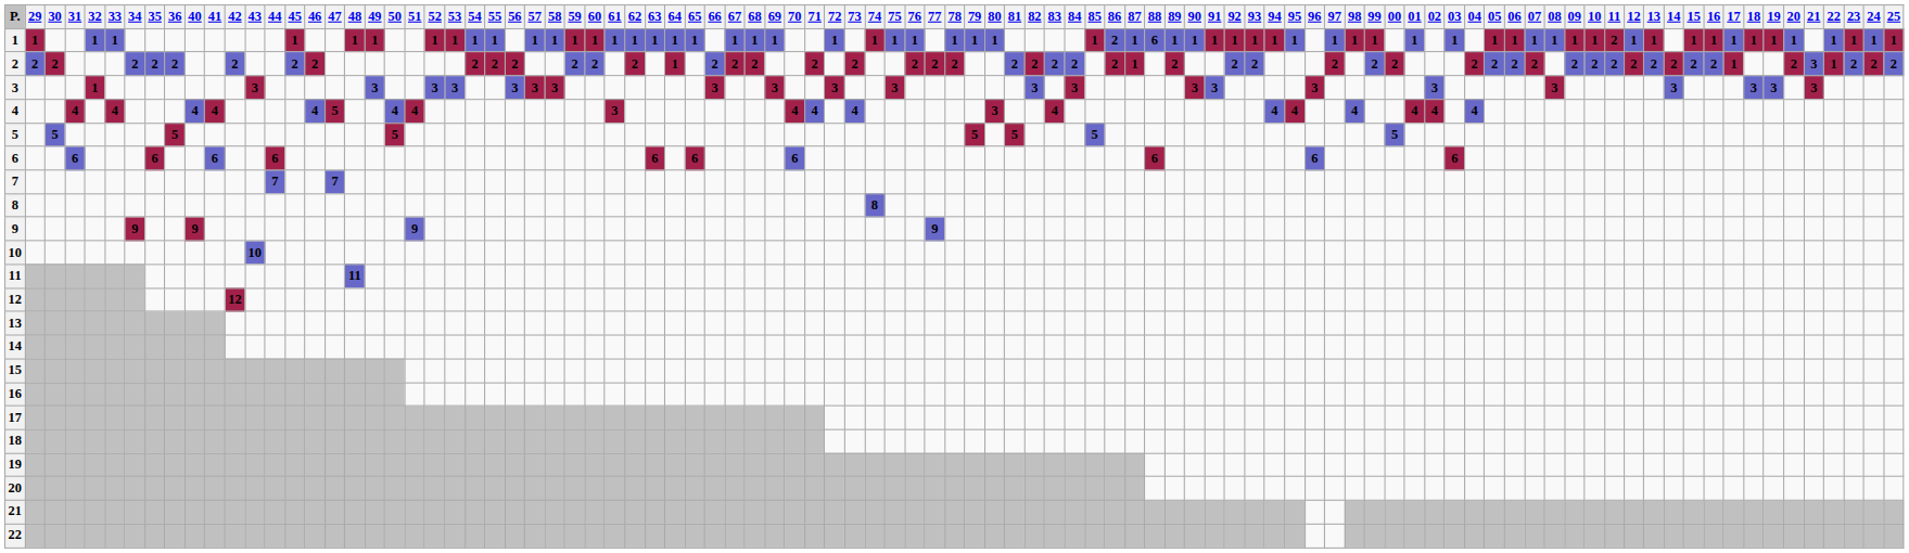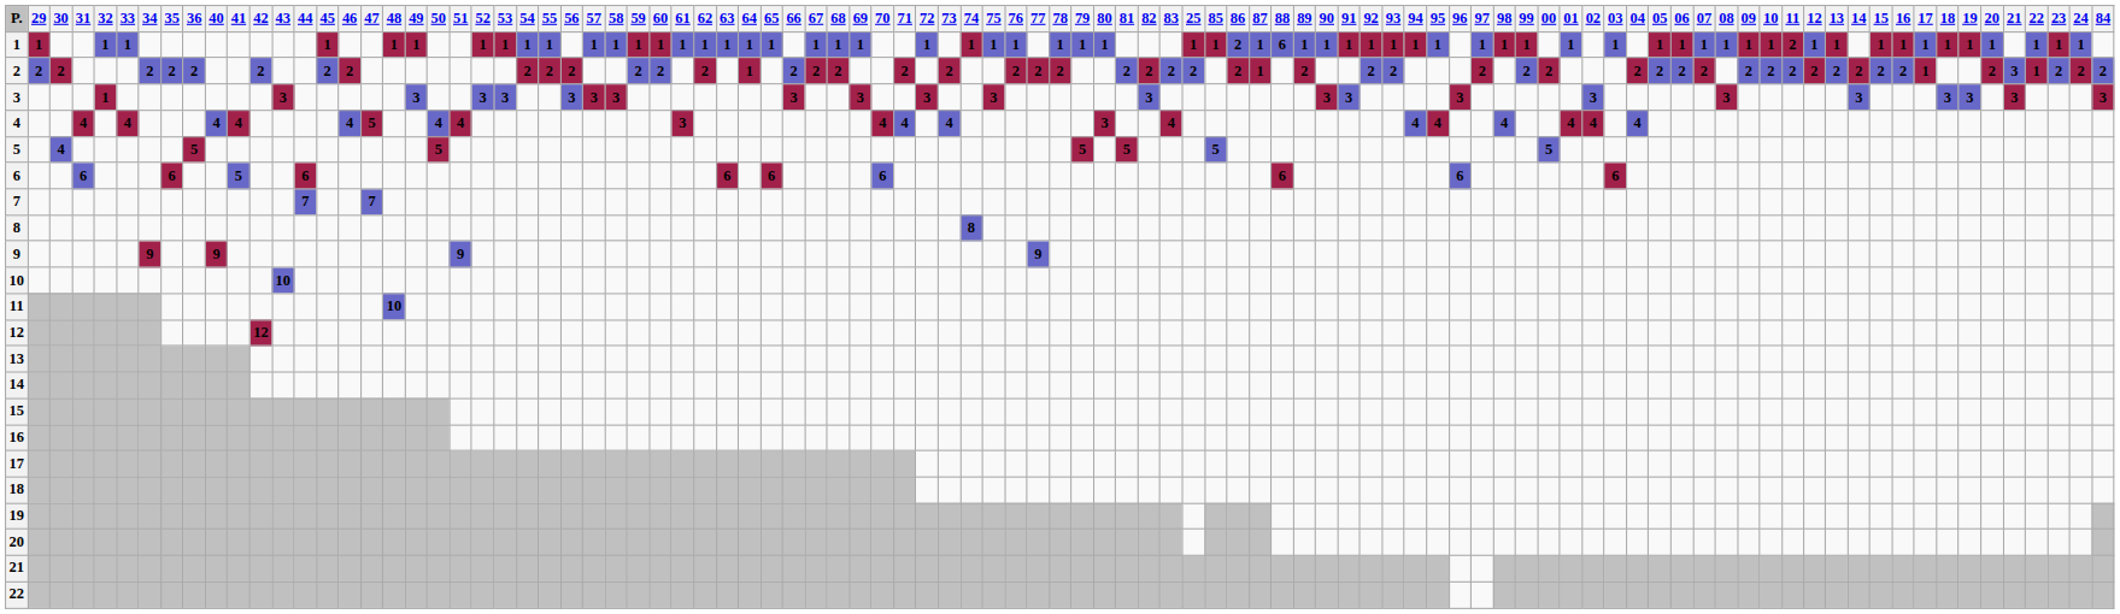columns swapped: 84 <-> 25
row 6 | 30: 5 -> 4
row 7 | 41: 6 -> 5
row 12 | 48: 11 -> 10
